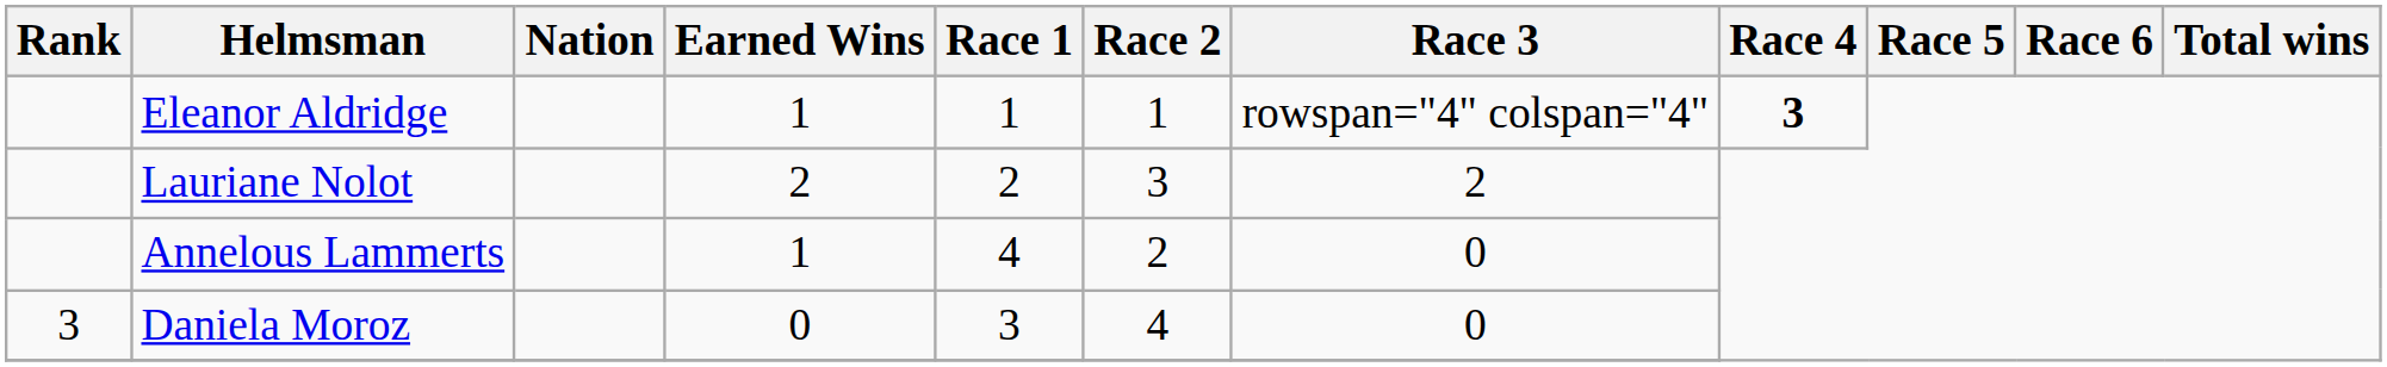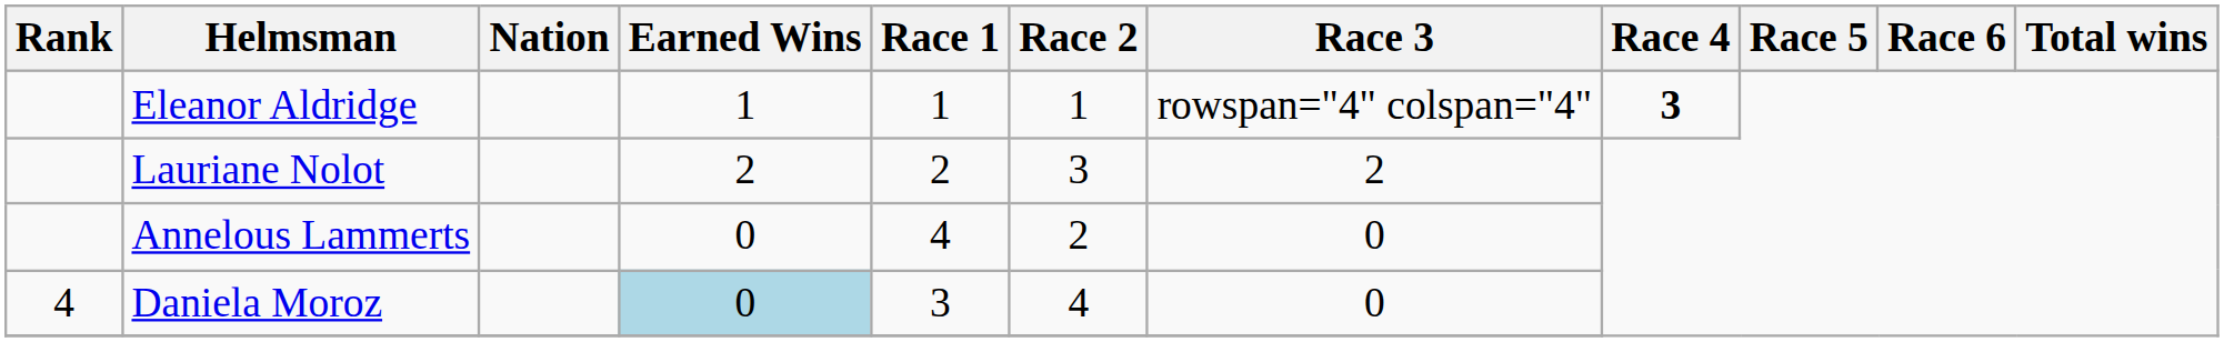Annelous Lammerts | Earned Wins: 1 -> 0
Daniela Moroz | Rank: 3 -> 4
Daniela Moroz | Earned Wins: no background -> lightblue background
